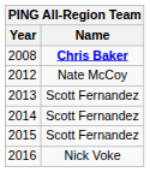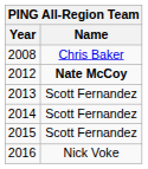2008 | Name: bold -> normal
2012 | Name: normal -> bold
